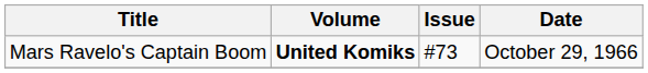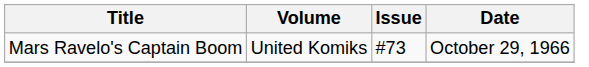Mars Ravelo's Captain Boom | Volume: bold -> normal
